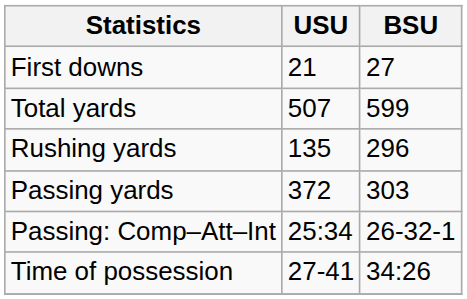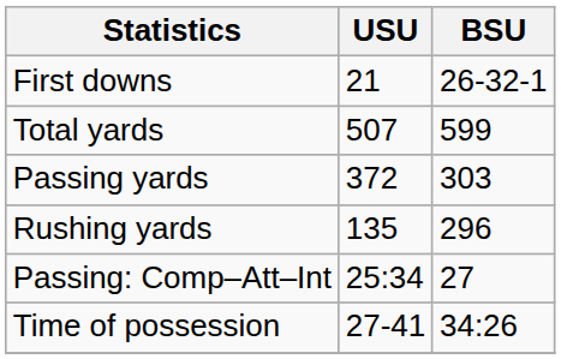First downs | BSU: 27 -> 26-32-1
rows swapped: Rushing yards <-> Passing yards
Passing: Comp–Att–Int | BSU: 26-32-1 -> 27
